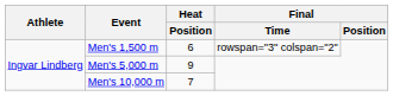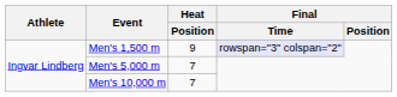Men's 1,500 m | Heat / Position: 6 -> 9
Men's 1,500 m | Final / Time: no background -> lavender background
Men's 5,000 m | Heat / Position: 9 -> 7
